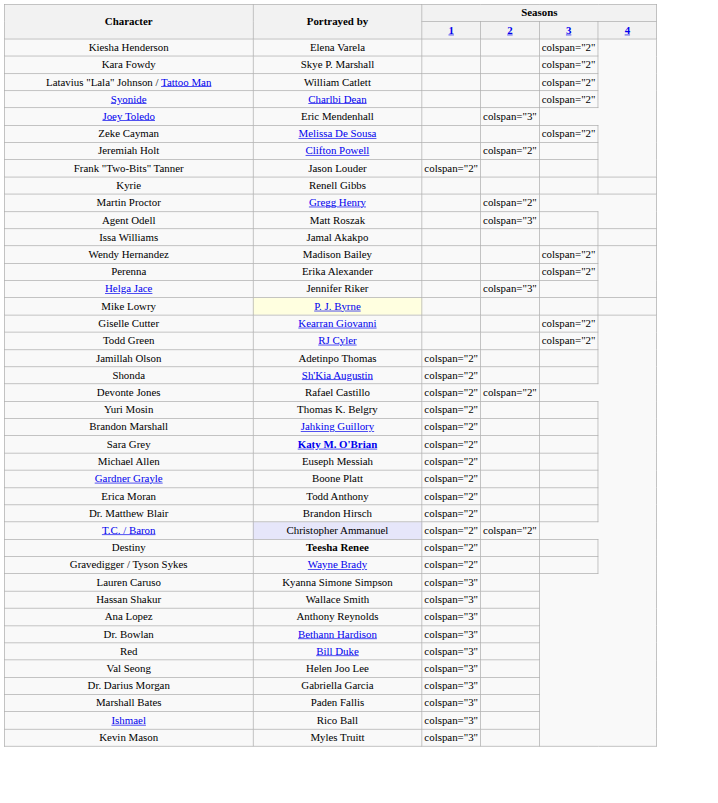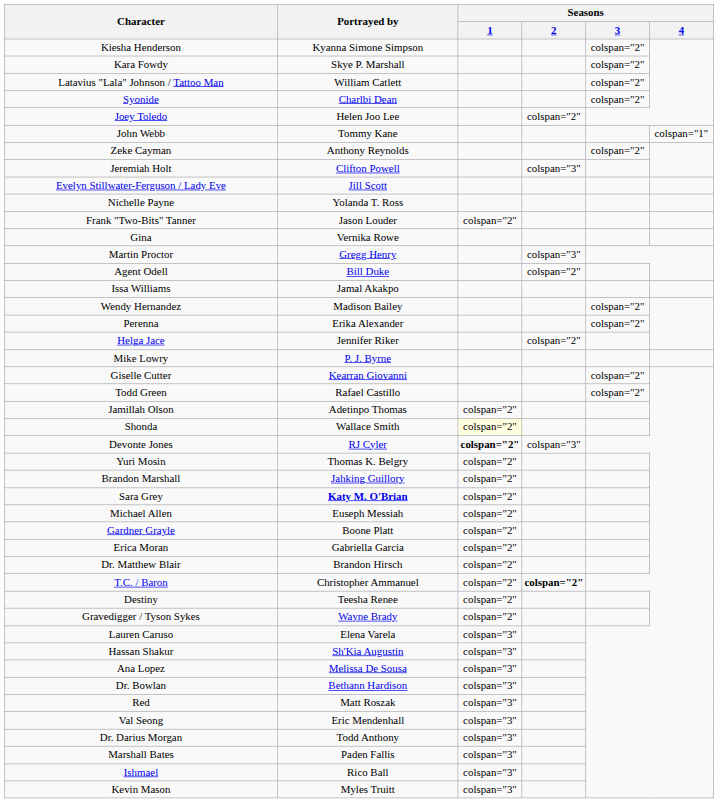Kiesha Henderson | Portrayed by: Elena Varela -> Kyanna Simone Simpson
Joey Toledo | Portrayed by: Eric Mendenhall -> Helen Joo Lee
Joey Toledo | Seasons / 2: colspan="3" -> colspan="2"
+ row: John Webb | Tommy Kane | colspan="1"
Zeke Cayman | Portrayed by: Melissa De Sousa -> Anthony Reynolds
Jeremiah Holt | Seasons / 2: colspan="2" -> colspan="3"
+ row: Evelyn Stillwater-Ferguson / Lady Eve | Jill Scott
+ row: Nichelle Payne | Yolanda T. Ross
+ row: Gina | Vernika Rowe
- row: Kyrie | Renell Gibbs
Martin Proctor | Seasons / 2: colspan="2" -> colspan="3"
Agent Odell | Portrayed by: Matt Roszak -> Bill Duke
Agent Odell | Seasons / 2: colspan="3" -> colspan="2"
Helga Jace | Seasons / 2: colspan="3" -> colspan="2"
Mike Lowry | Portrayed by: lightyellow background -> no background
Todd Green | Portrayed by: RJ Cyler -> Rafael Castillo
Shonda | Portrayed by: Sh'Kia Augustin -> Wallace Smith
Shonda | Seasons / 1: no background -> lightyellow background
Devonte Jones | Portrayed by: Rafael Castillo -> RJ Cyler
Devonte Jones | Seasons / 1: normal -> bold
Devonte Jones | Seasons / 2: colspan="2" -> colspan="3"
Erica Moran | Portrayed by: Todd Anthony -> Gabriella Garcia
T.C. / Baron | Portrayed by: lavender background -> no background
T.C. / Baron | Seasons / 2: normal -> bold
Destiny | Portrayed by: bold -> normal
Lauren Caruso | Portrayed by: Kyanna Simone Simpson -> Elena Varela
Hassan Shakur | Portrayed by: Wallace Smith -> Sh'Kia Augustin
Ana Lopez | Portrayed by: Anthony Reynolds -> Melissa De Sousa
Red | Portrayed by: Bill Duke -> Matt Roszak
Val Seong | Portrayed by: Helen Joo Lee -> Eric Mendenhall
Dr. Darius Morgan | Portrayed by: Gabriella Garcia -> Todd Anthony
